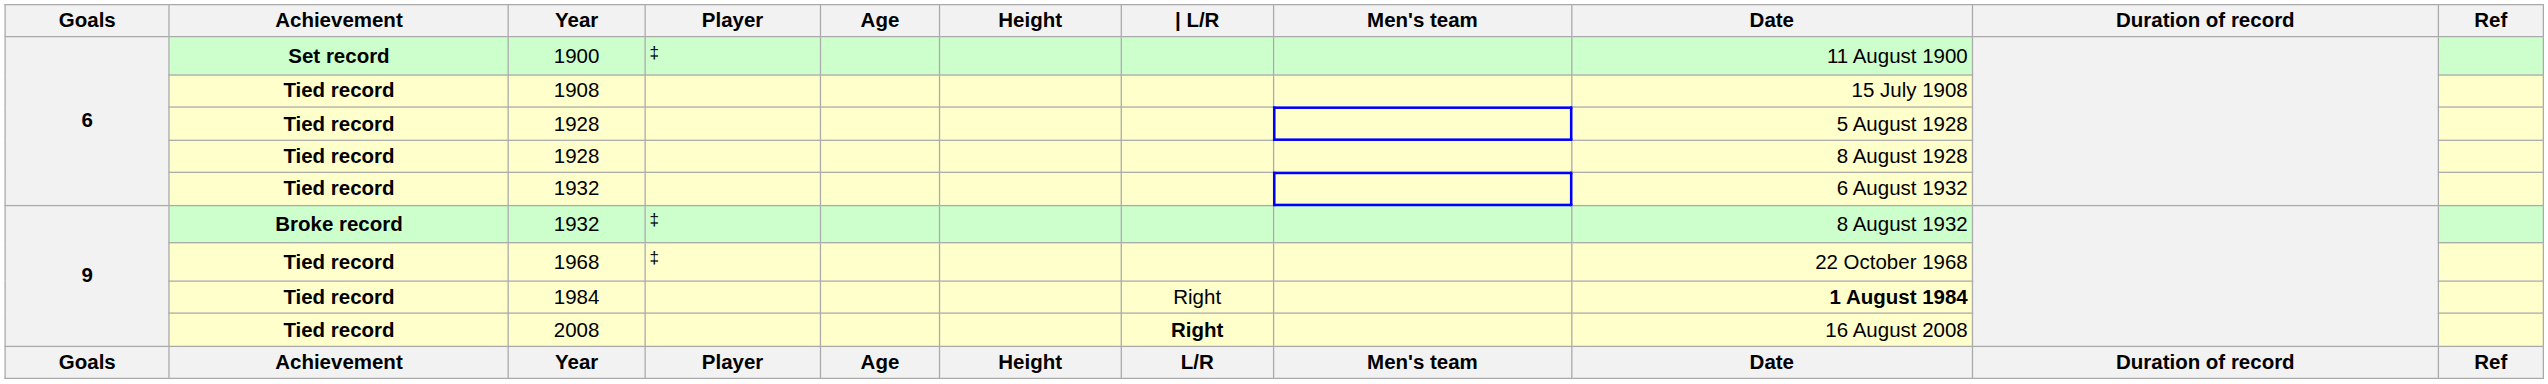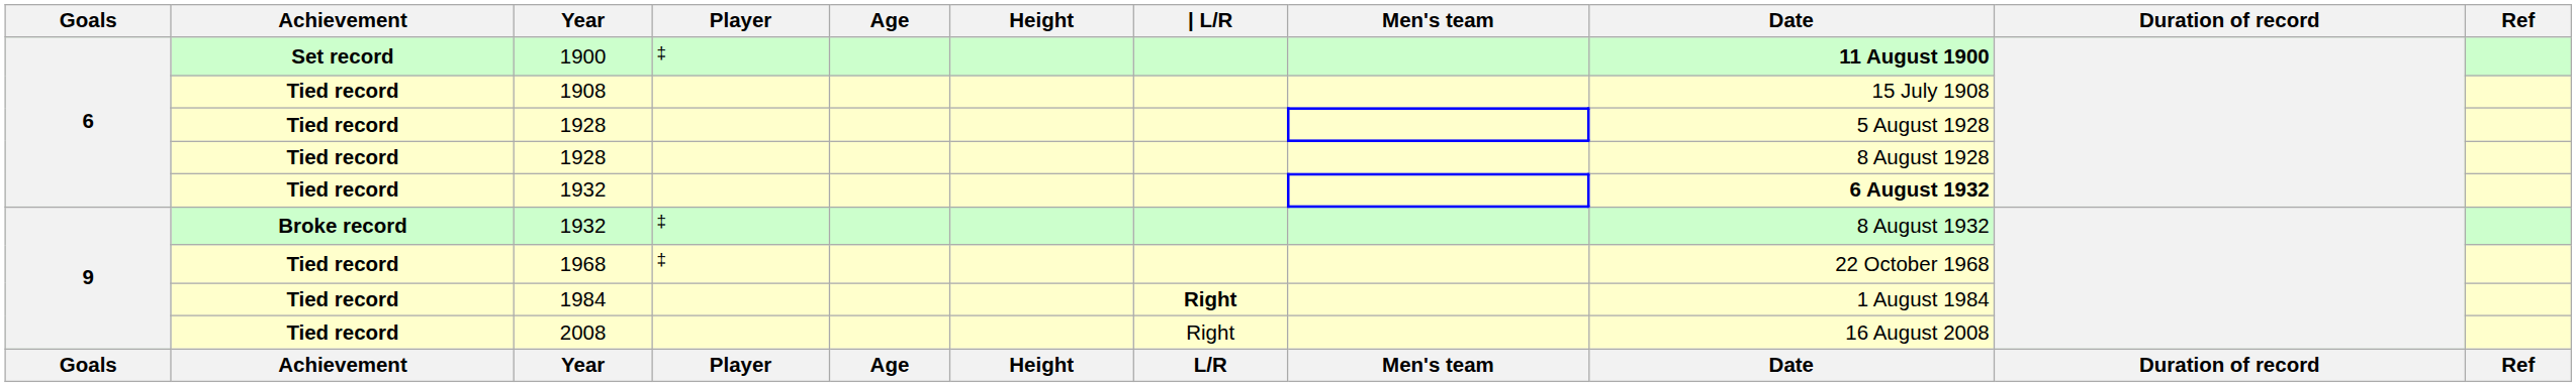1900 | Date: normal -> bold
Tied record / 1932 | Date: normal -> bold
1984 | column 7: normal -> bold
1984 | Date: bold -> normal
2008 | column 7: bold -> normal
